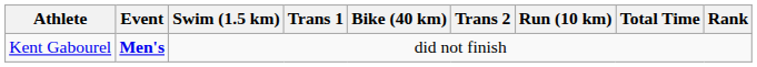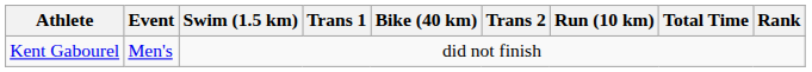Kent Gabourel | Event: bold -> normal
